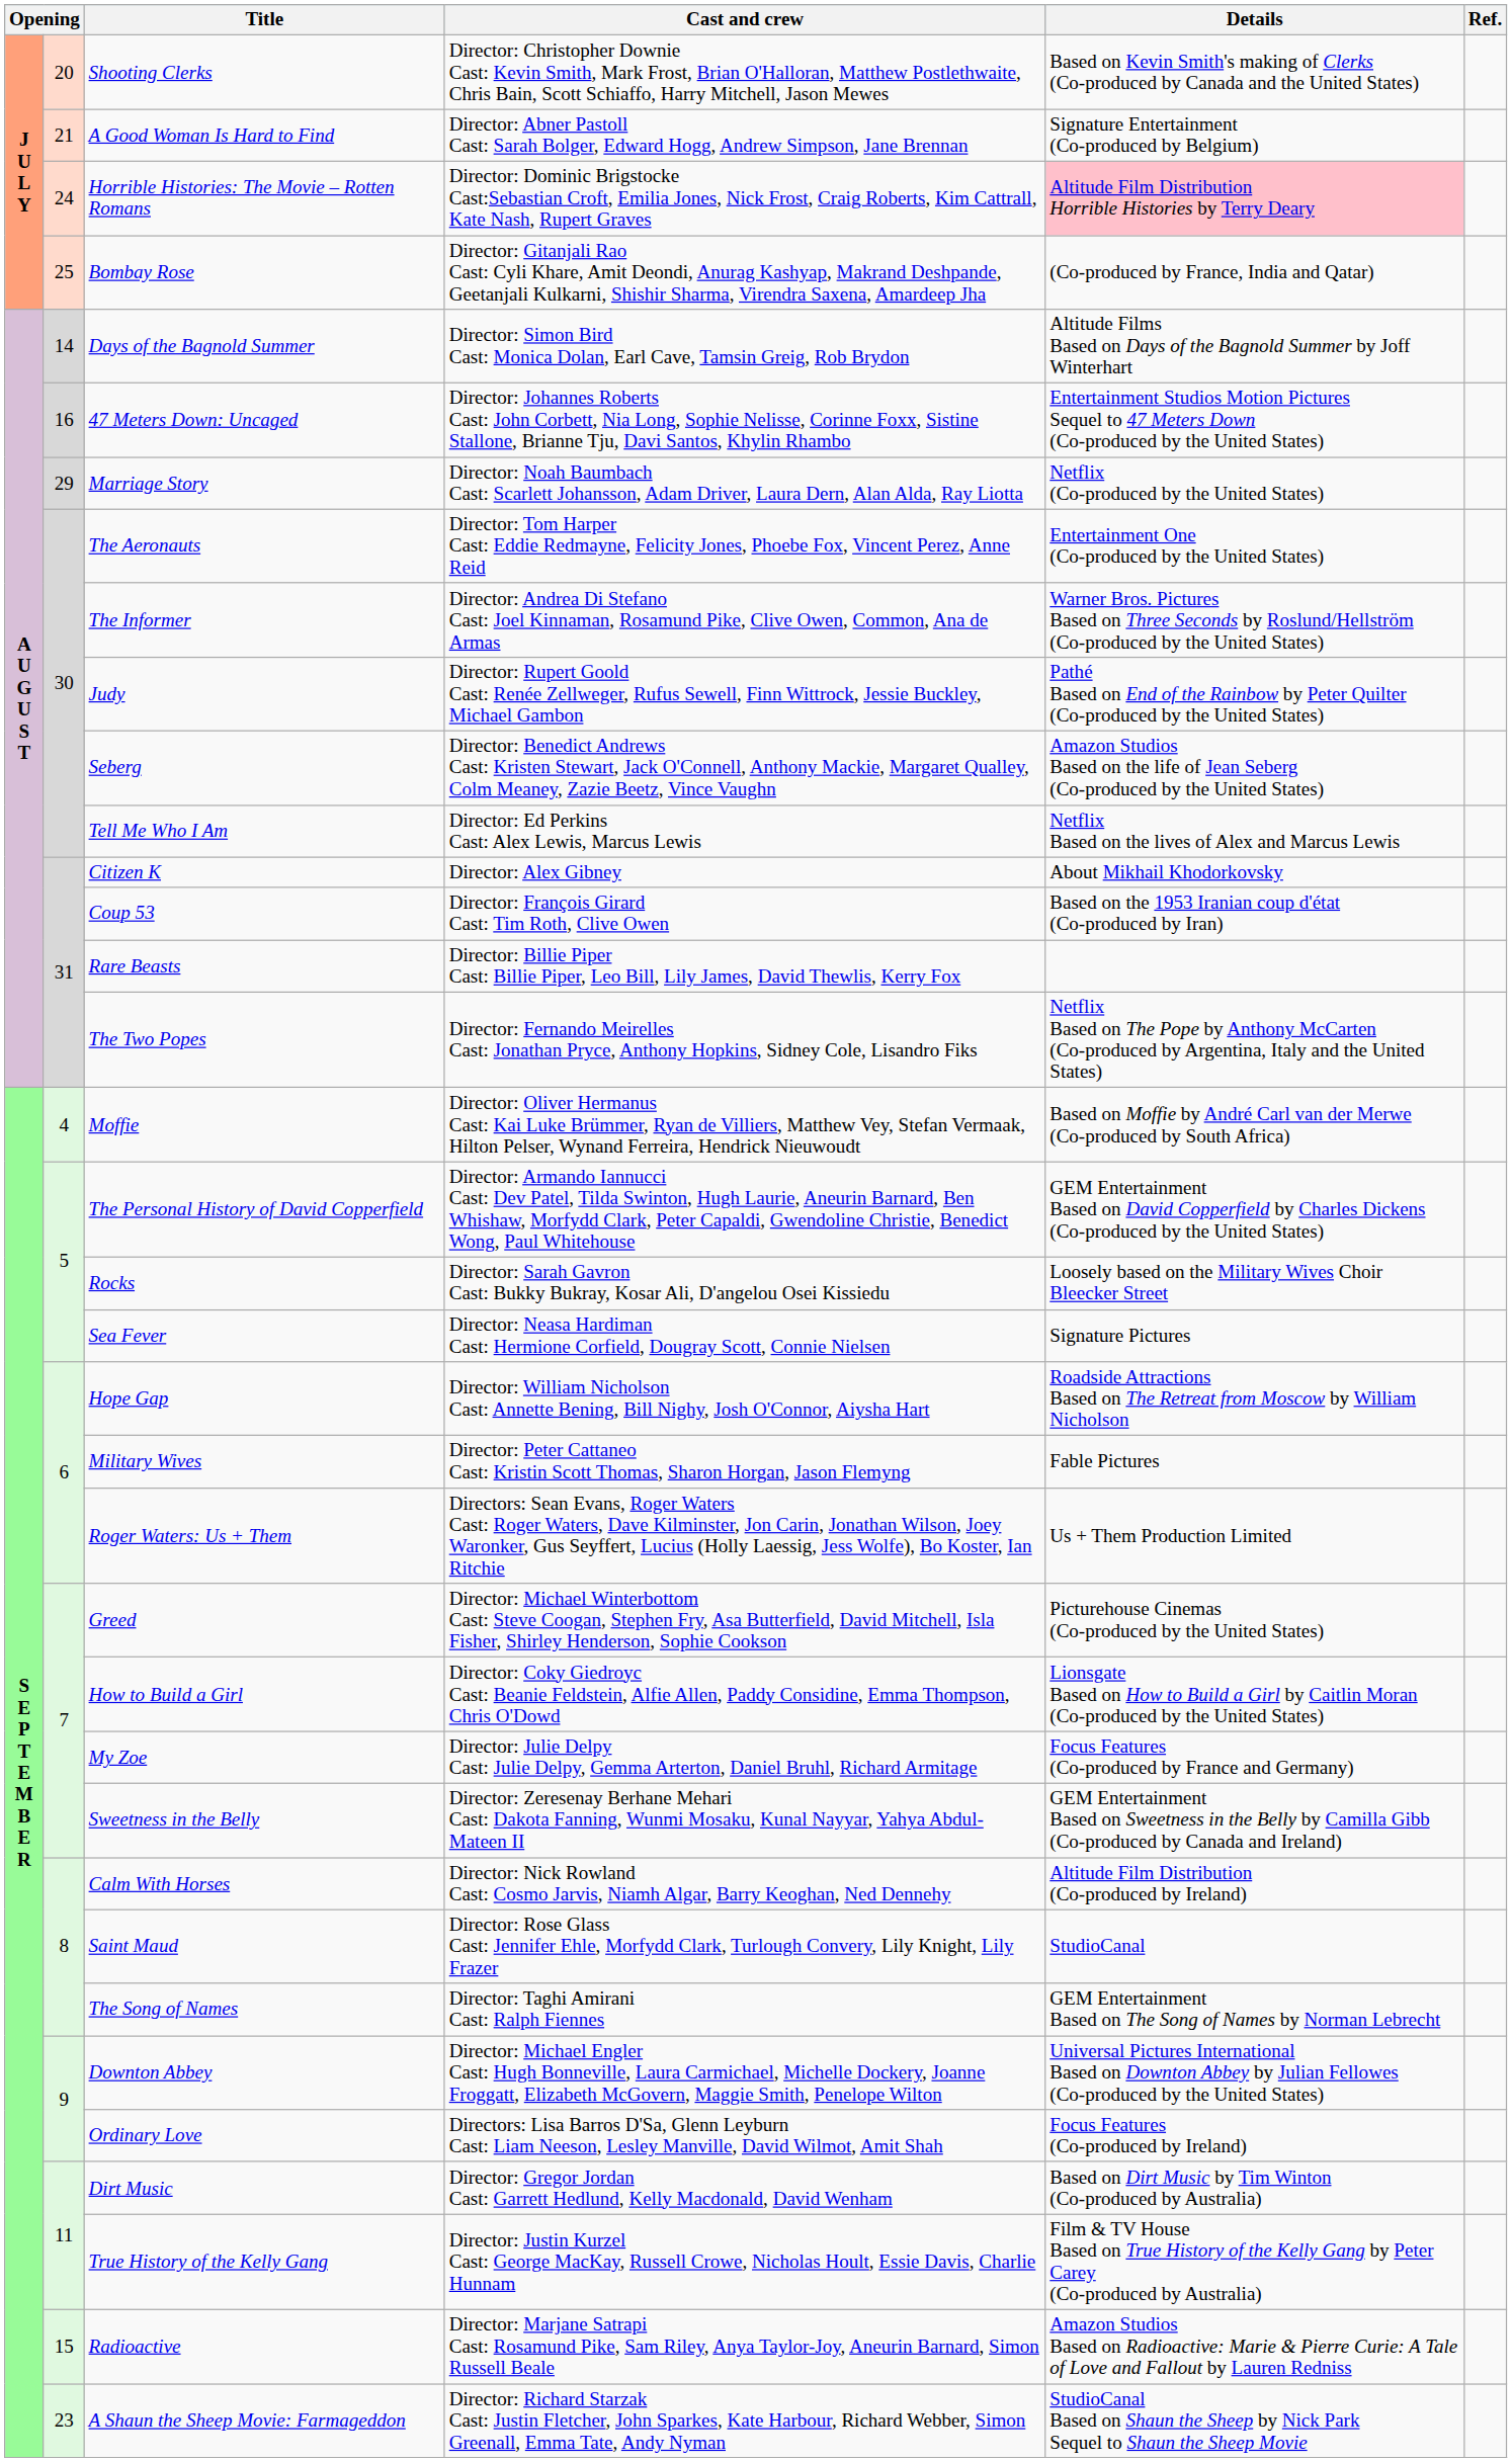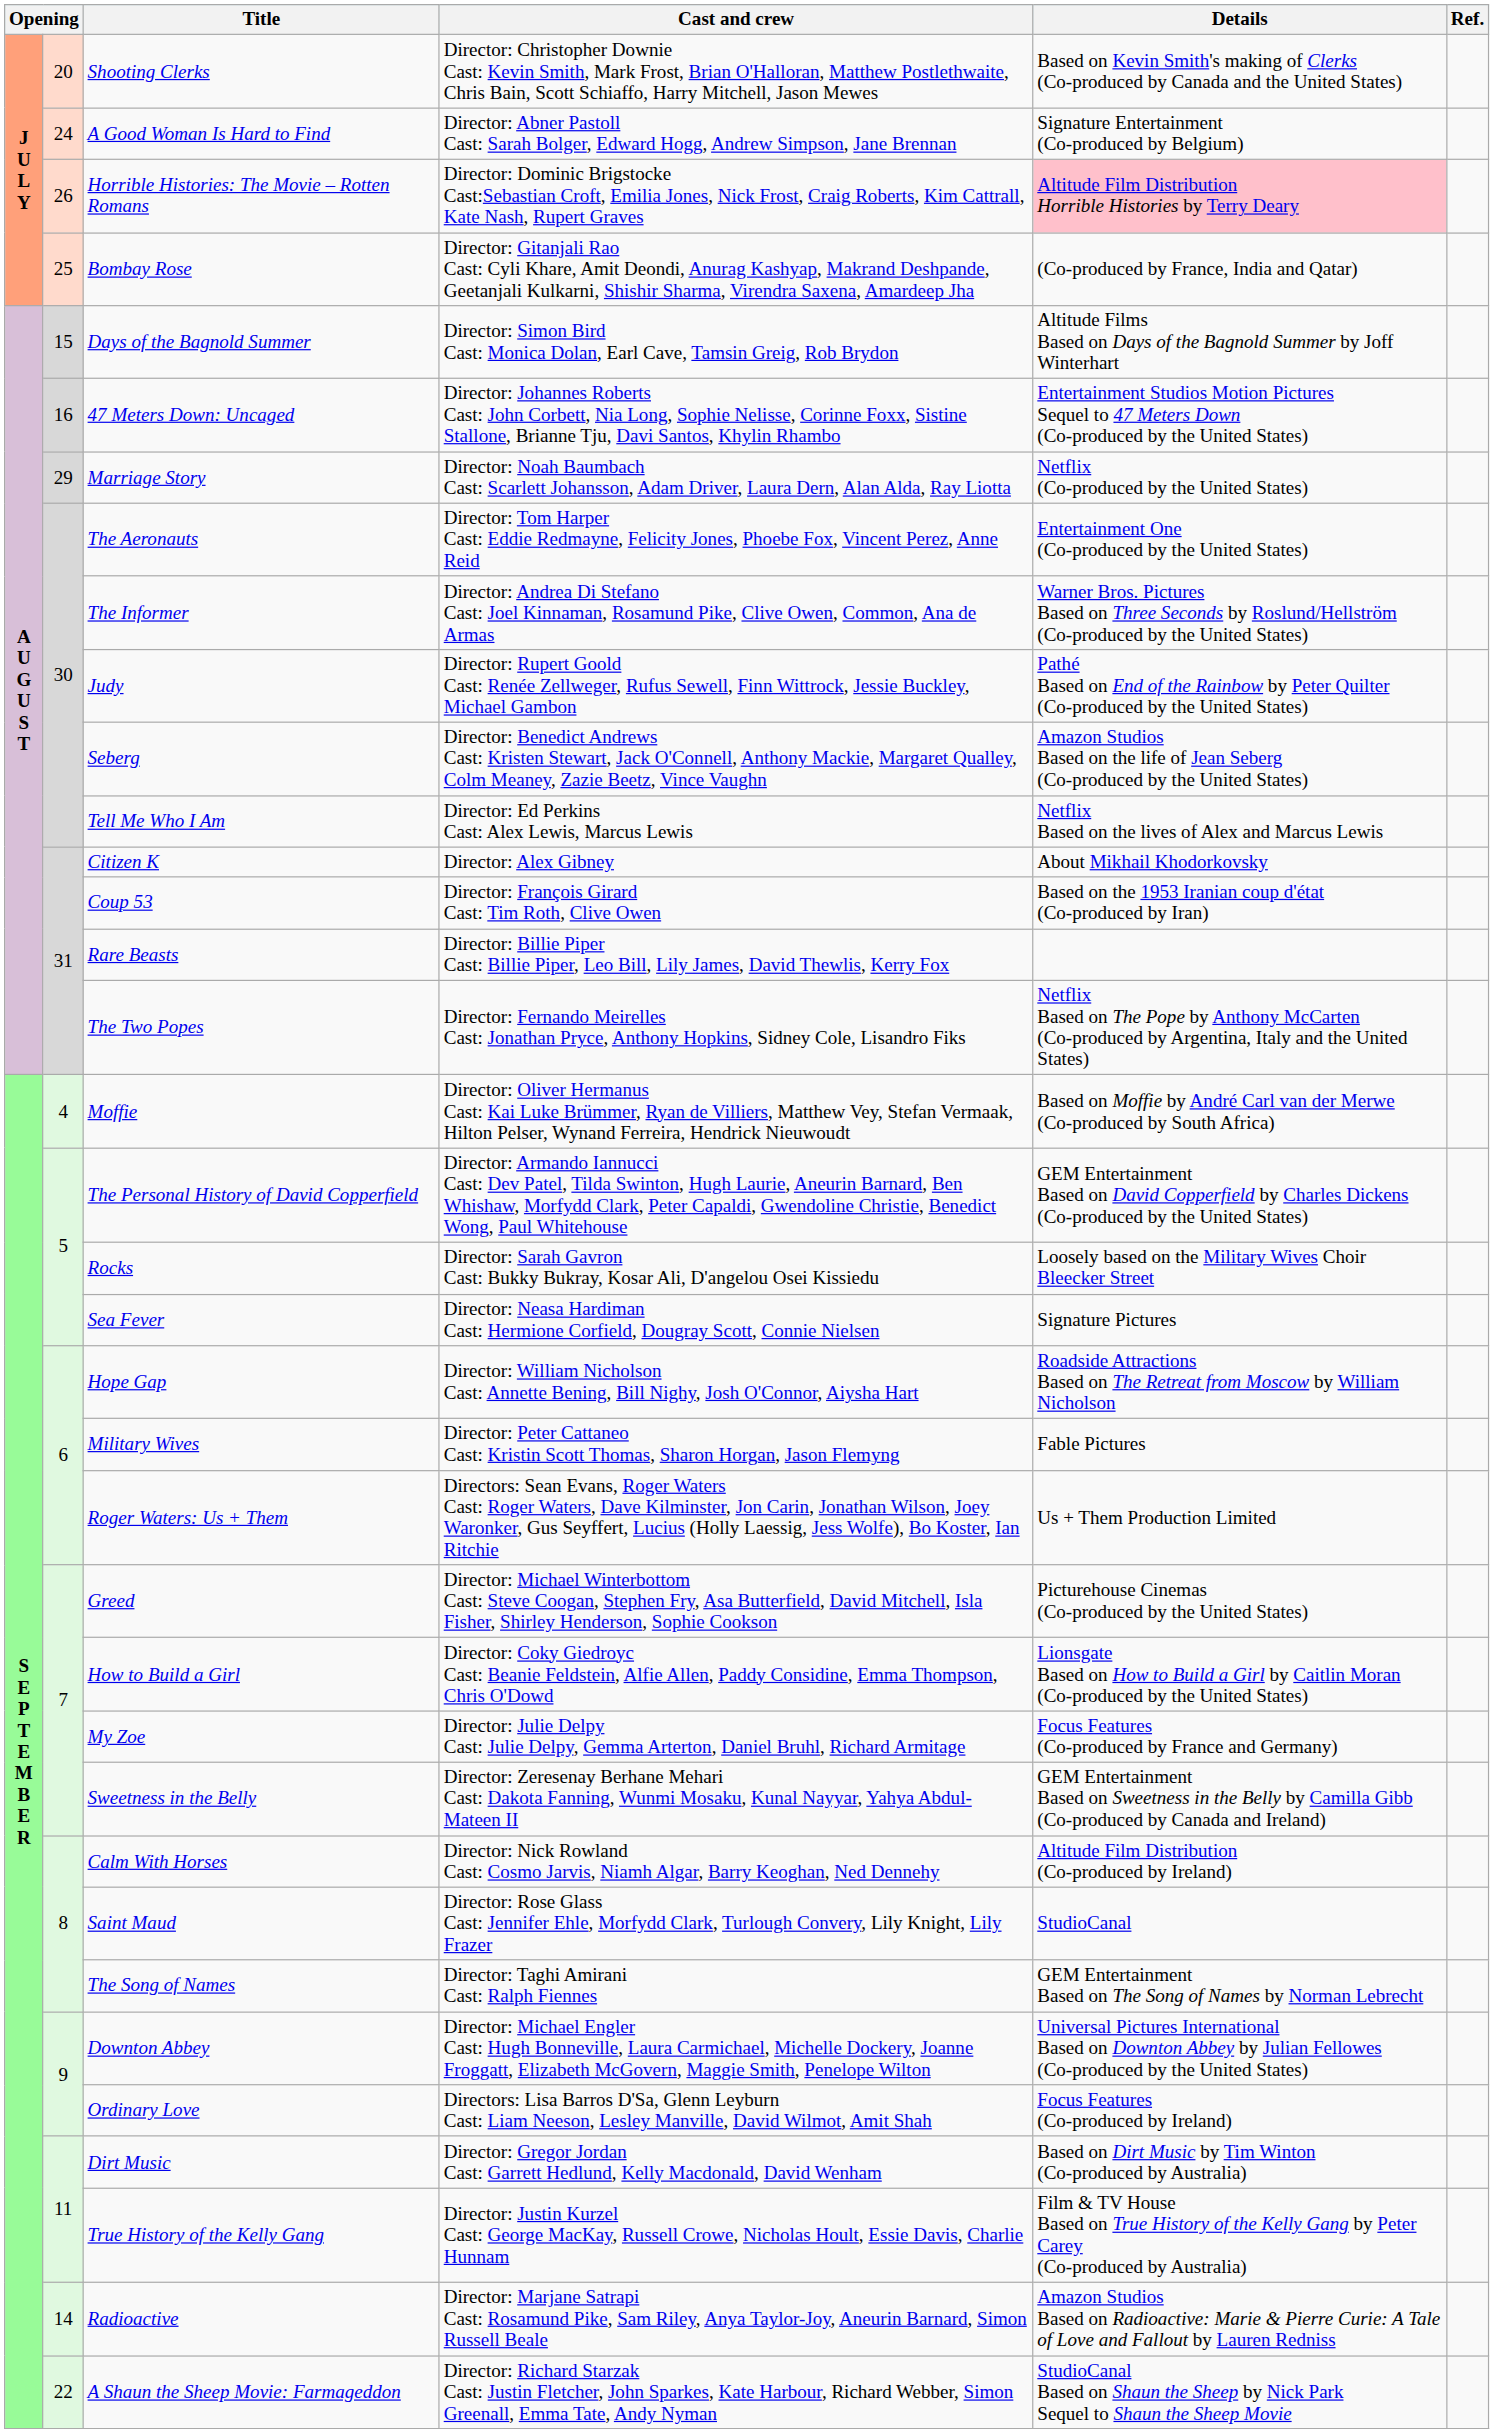A Good Woman Is Hard to Find | column 2: 21 -> 24
Horrible Histories: The Movie – Rotten Romans | column 2: 24 -> 26
Days of the Bagnold Summer | column 2: 14 -> 15
Radioactive | column 2: 15 -> 14
A Shaun the Sheep Movie: Farmageddon | column 2: 23 -> 22
